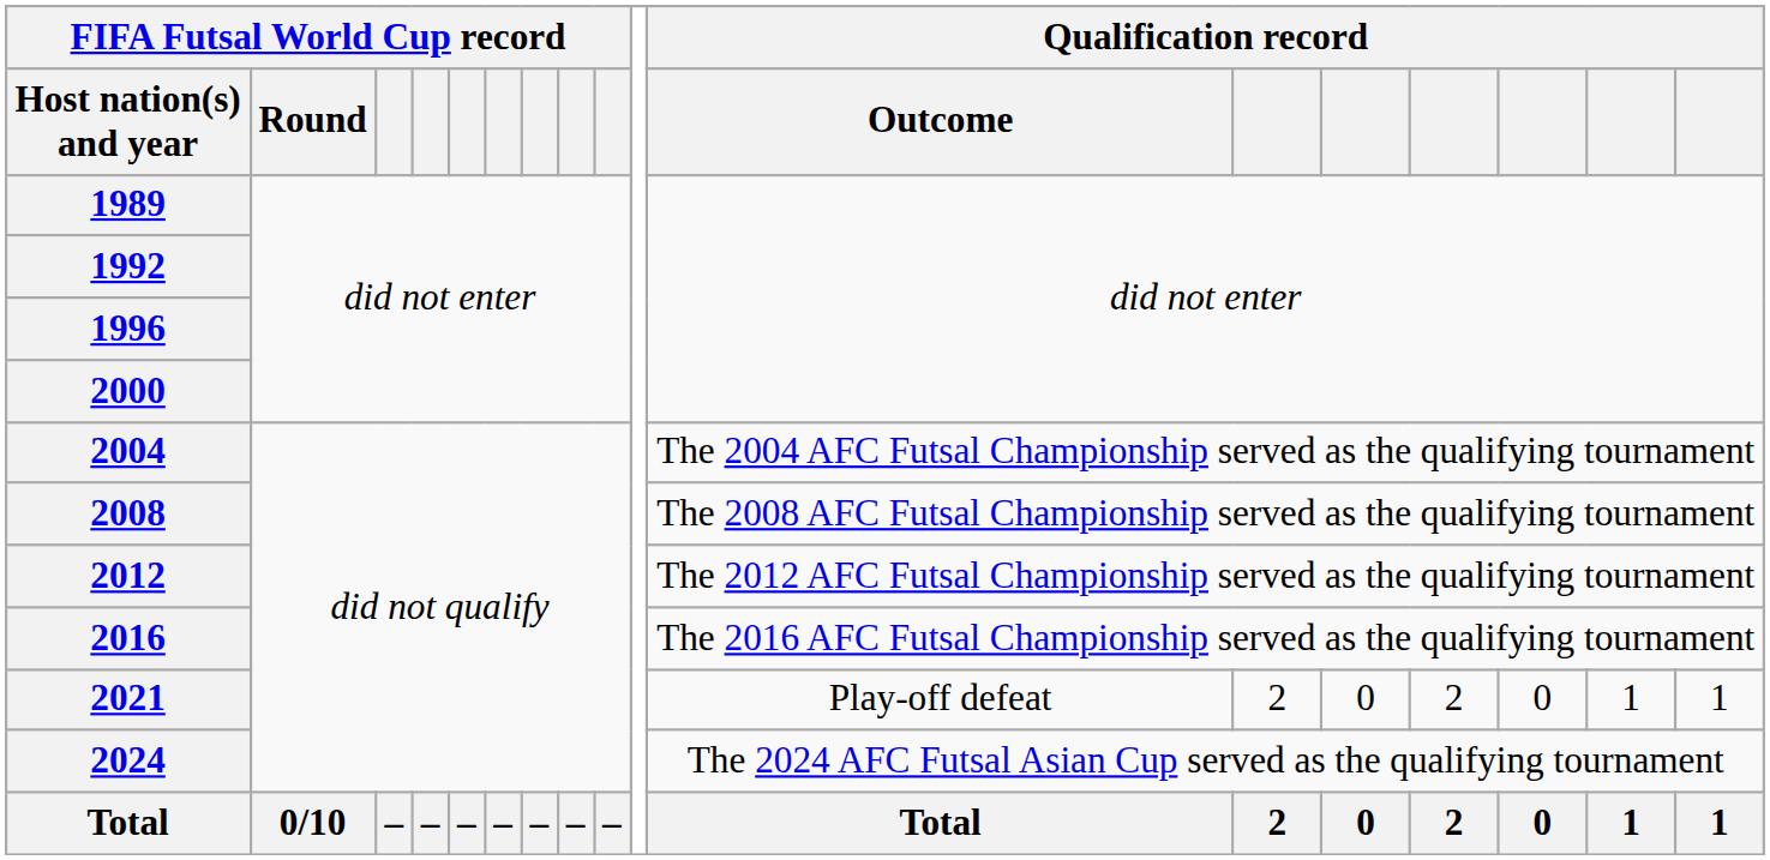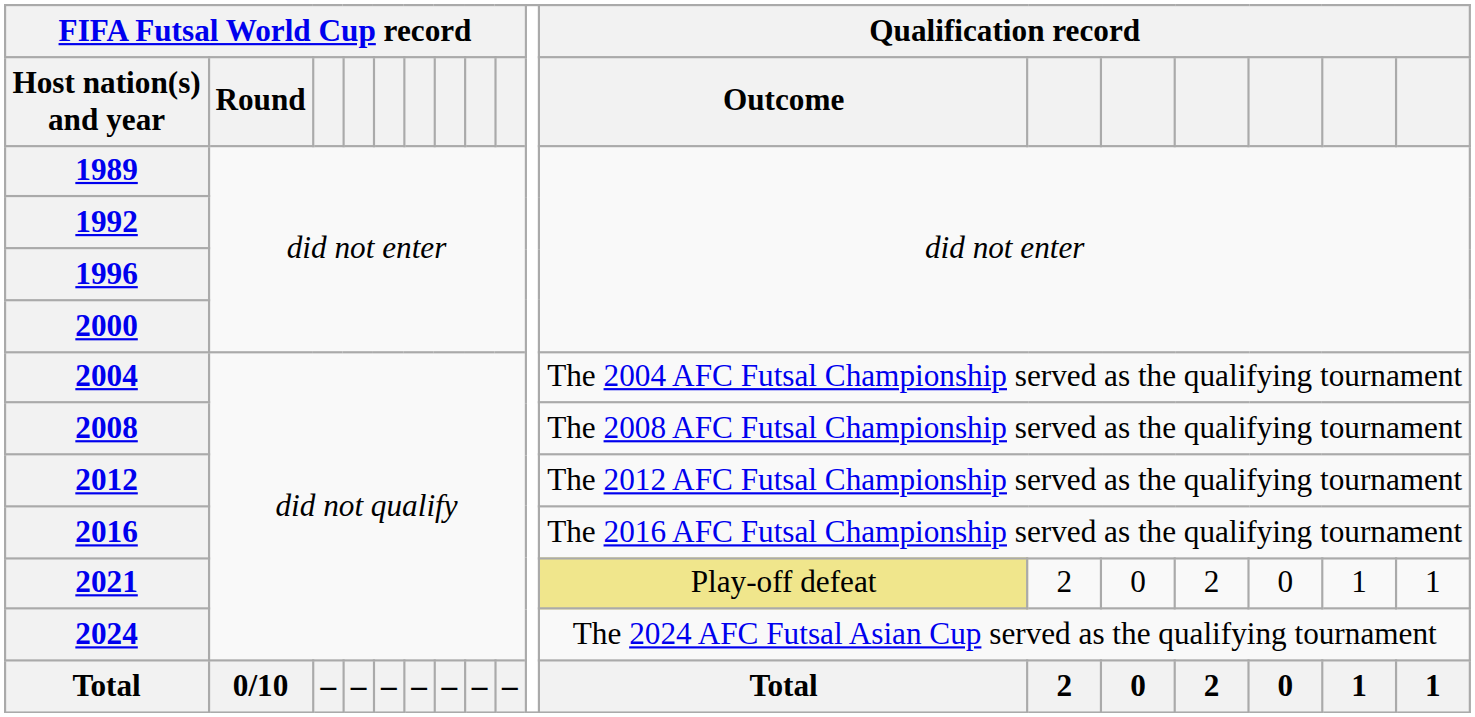2021 | Qualification record / Outcome: no background -> khaki background
